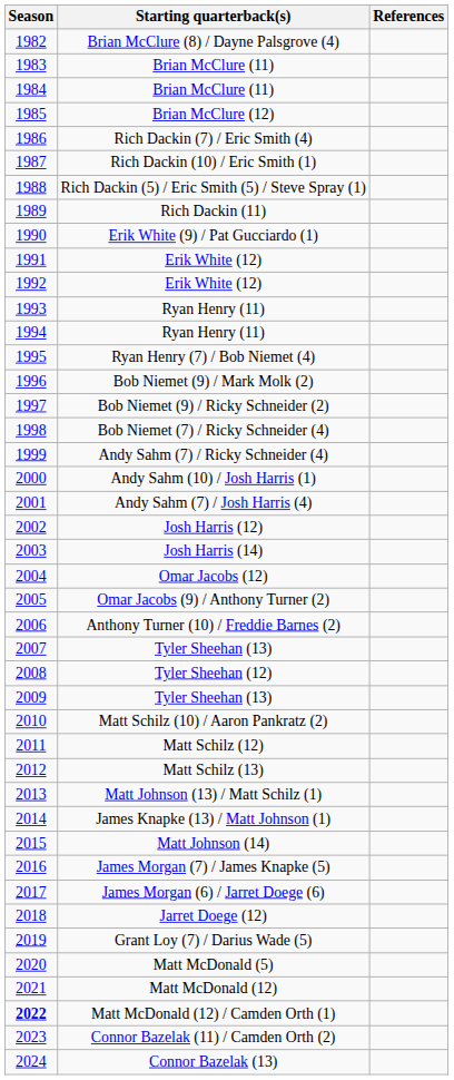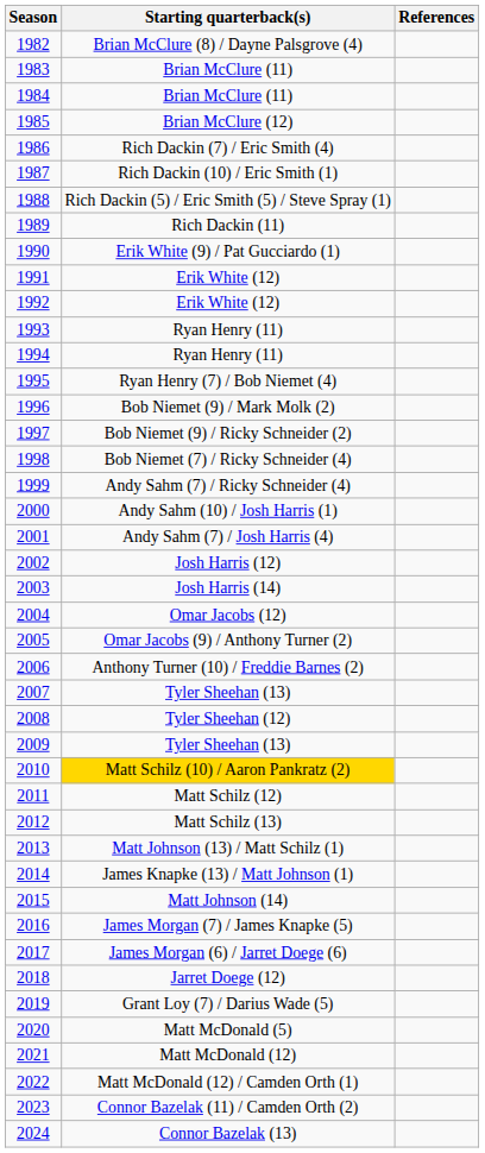Matt Schilz (10) / Aaron Pankratz (2) | Starting quarterback(s): no background -> gold background
Matt McDonald (12) / Camden Orth (1) | Season: bold -> normal
